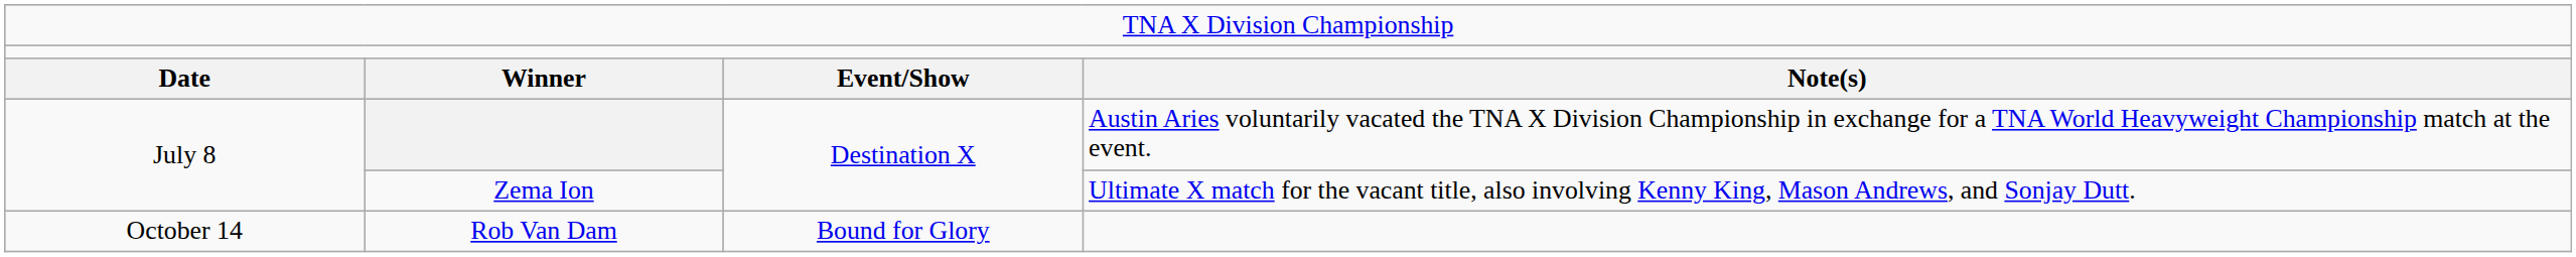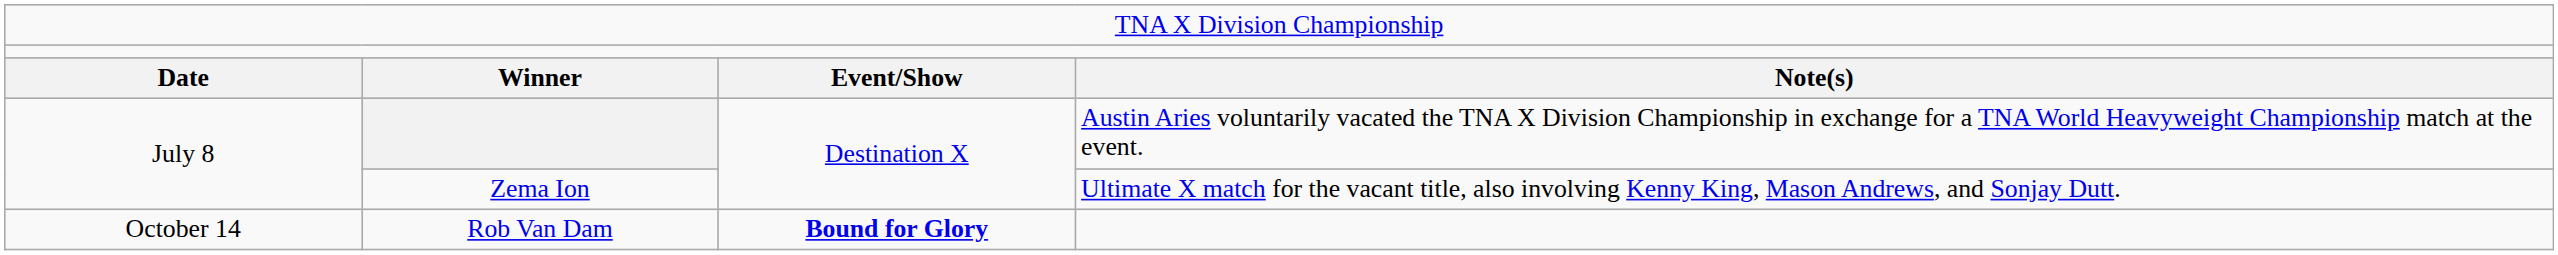October 14 | column 3: normal -> bold
